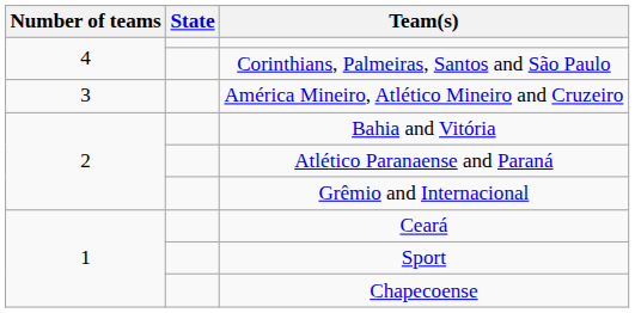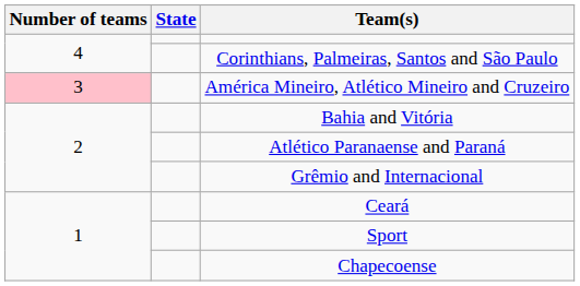América Mineiro, Atlético Mineiro and Cruzeiro | Number of teams: no background -> pink background
